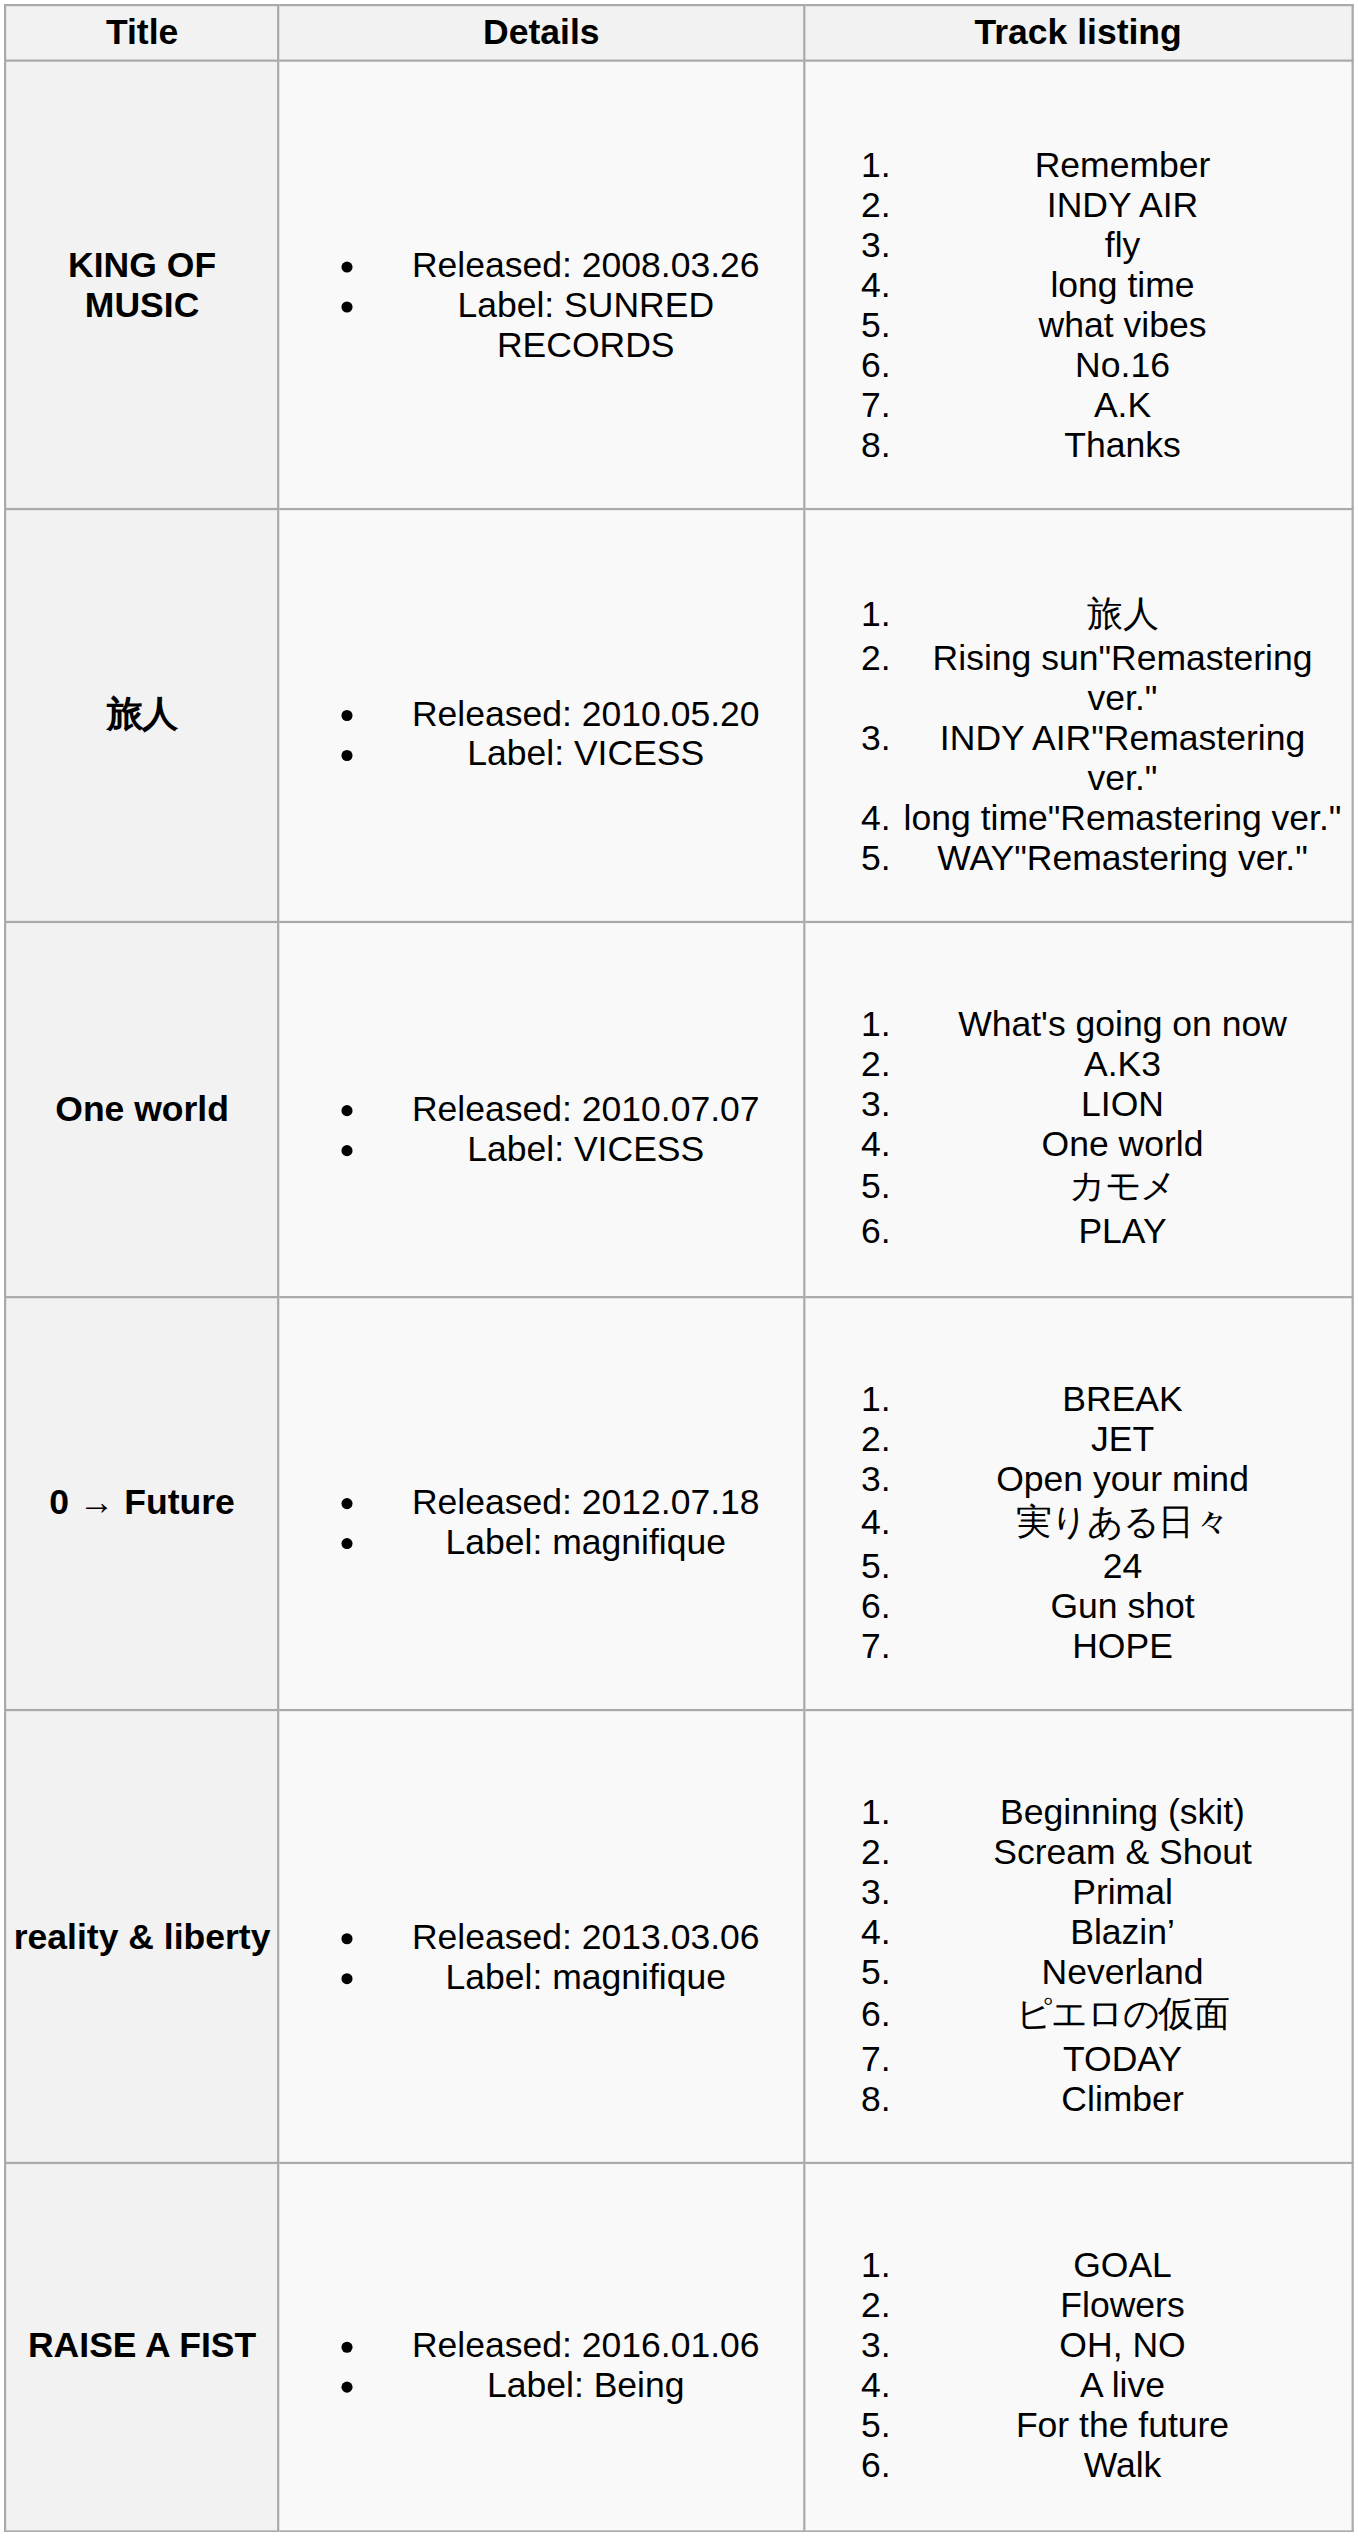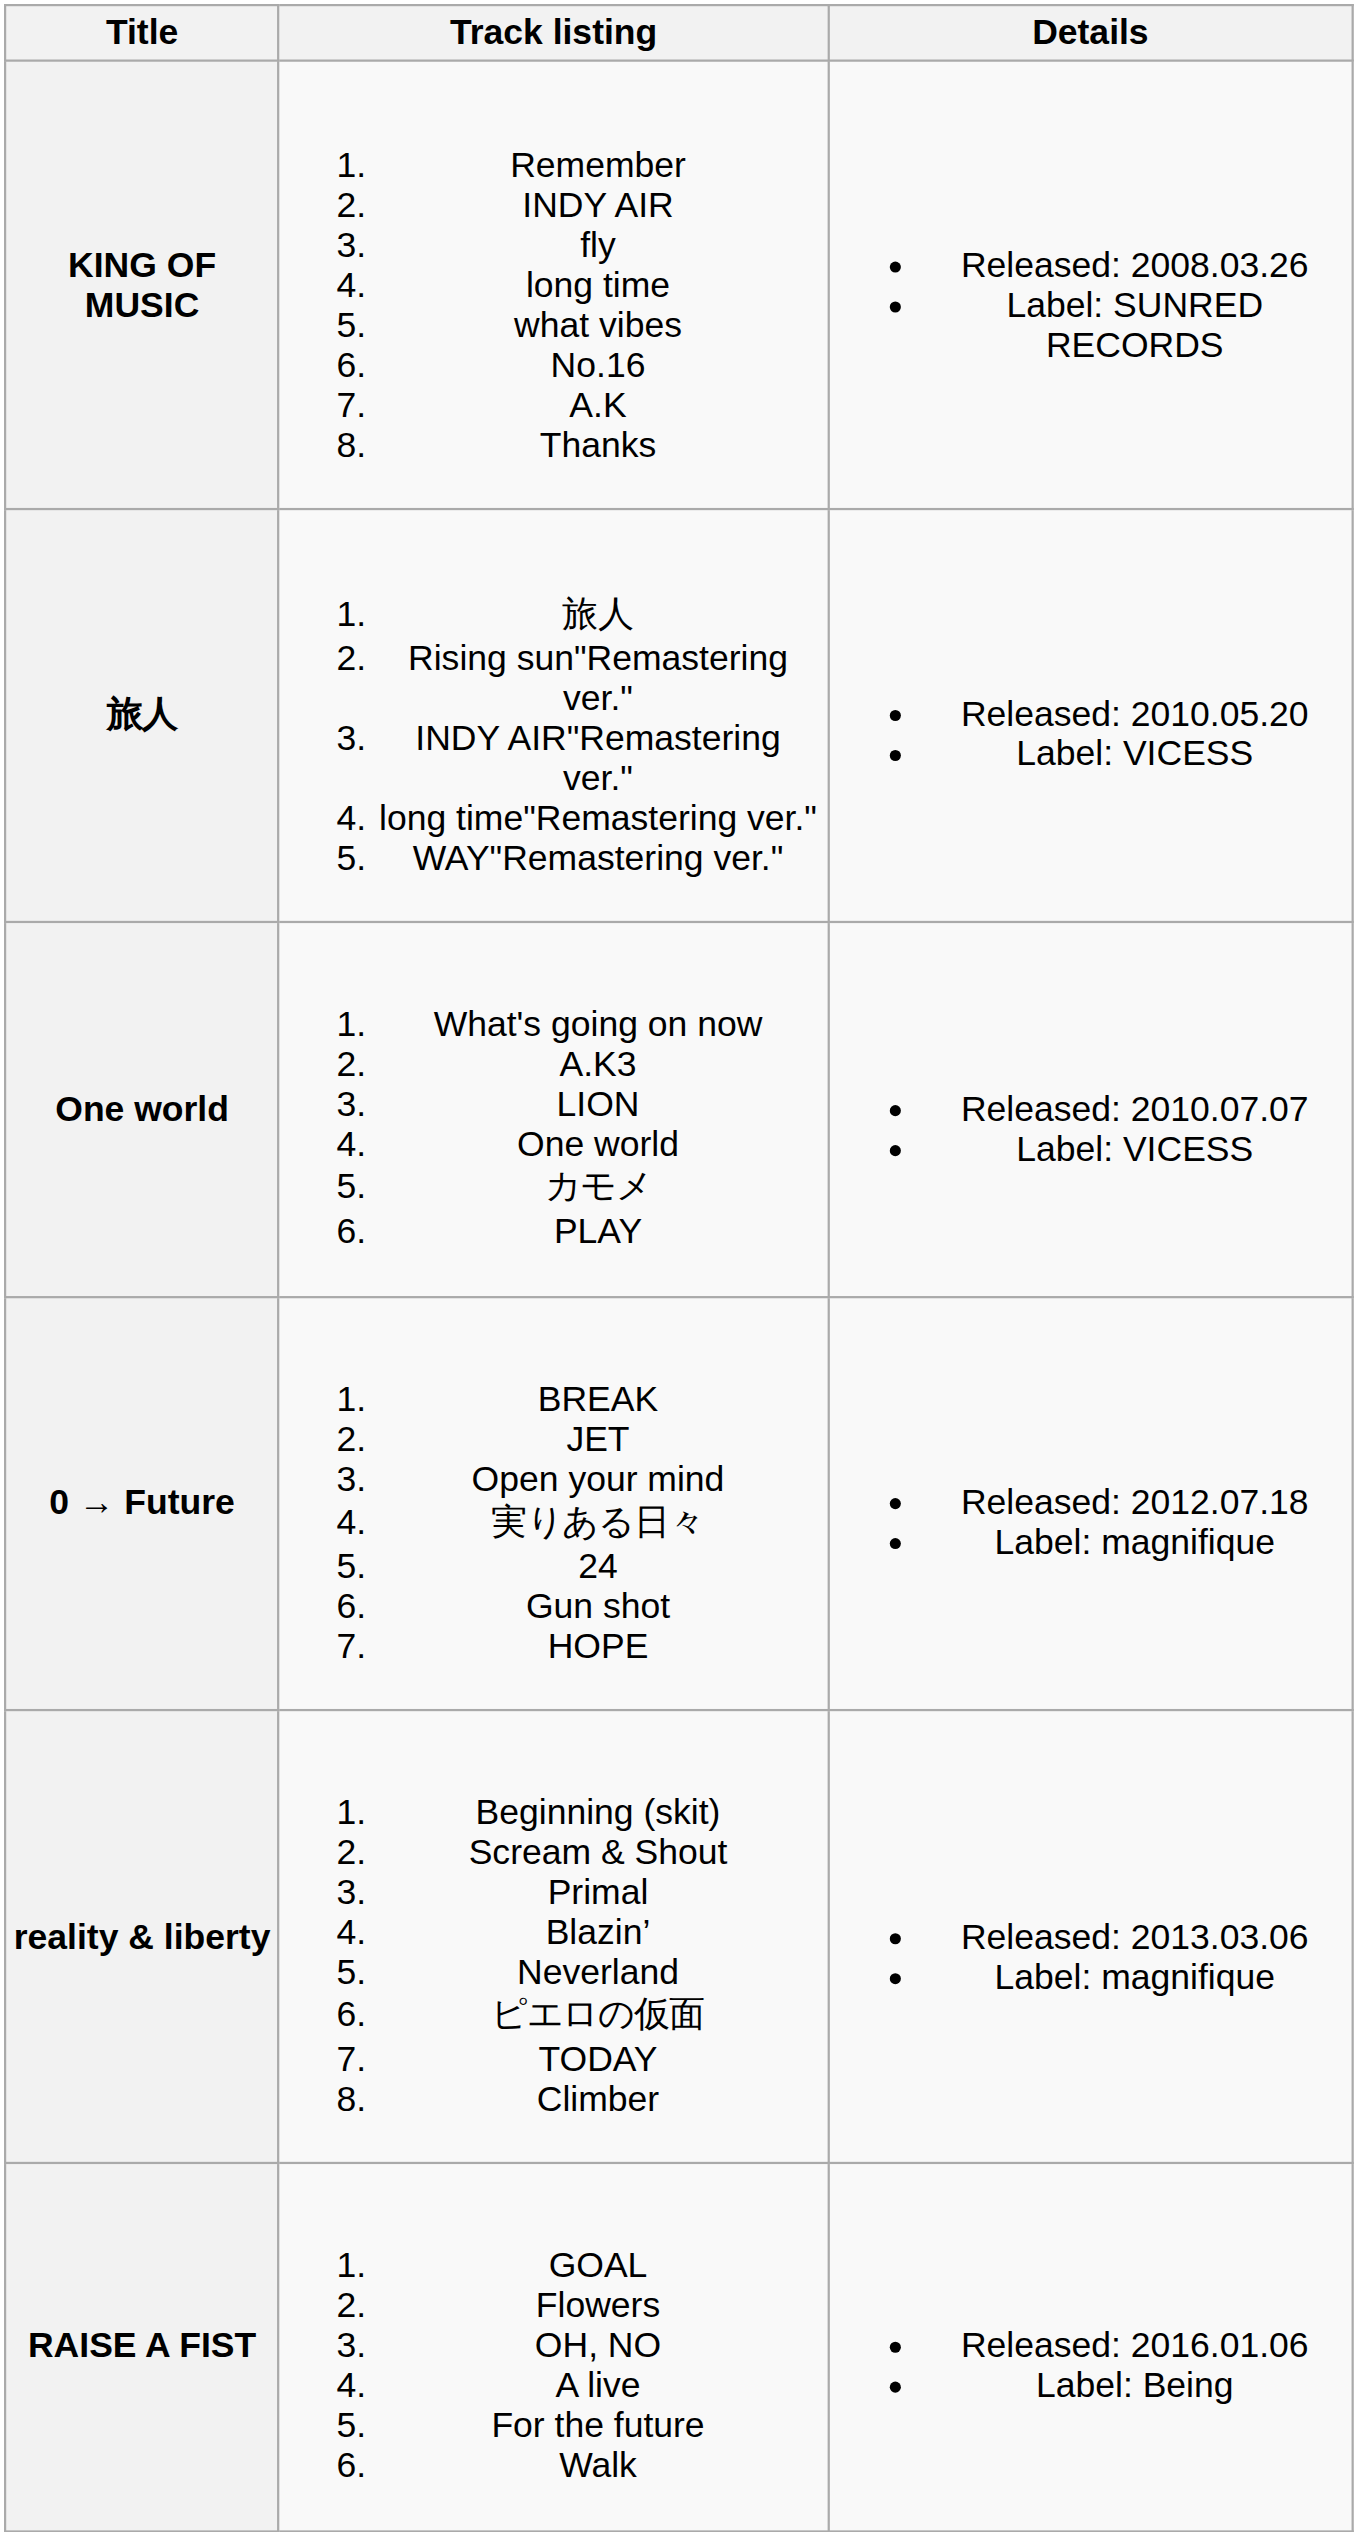columns swapped: Details <-> Track listing
